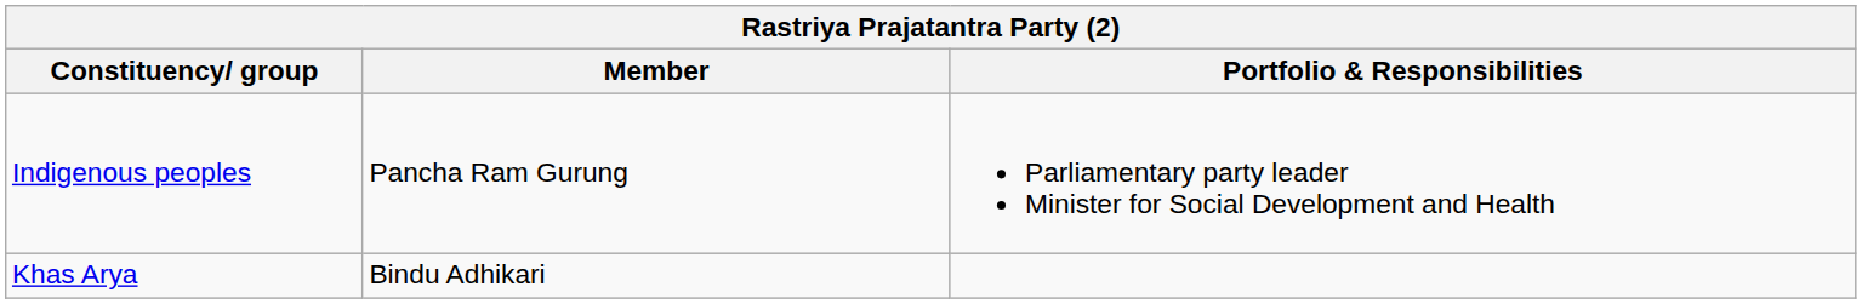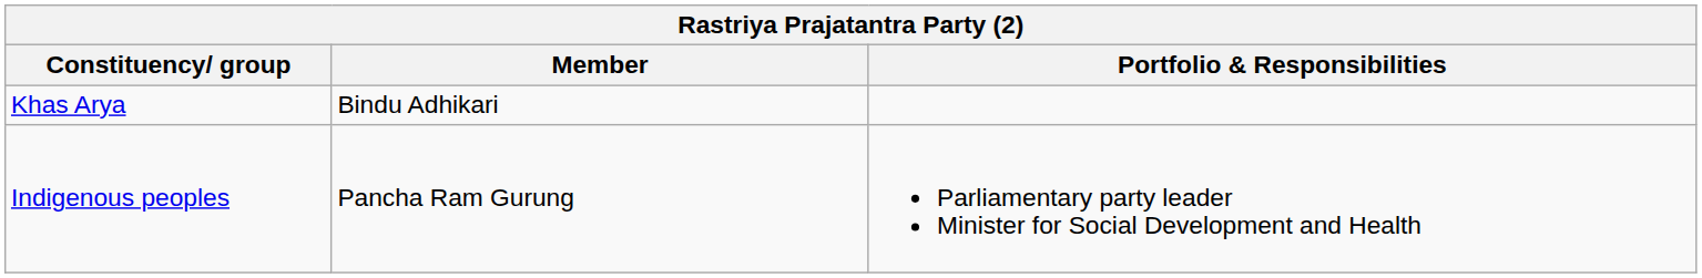rows swapped: Indigenous peoples <-> Khas Arya
